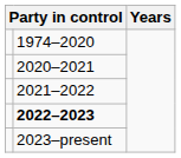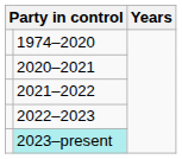2022–2023 | column 2: bold -> normal
2023–present | column 2: no background -> paleturquoise background
